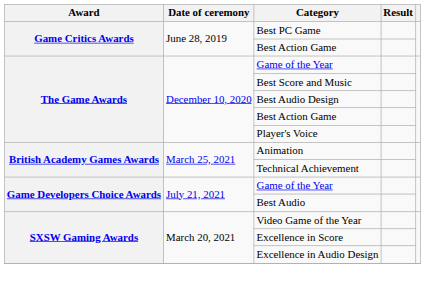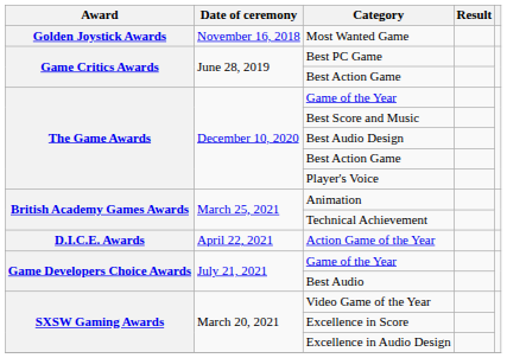+ row: Golden Joystick Awards | November 16, 2018 | Most Wanted Game
+ row: D.I.C.E. Awards | April 22, 2021 | Action Game of the Year
